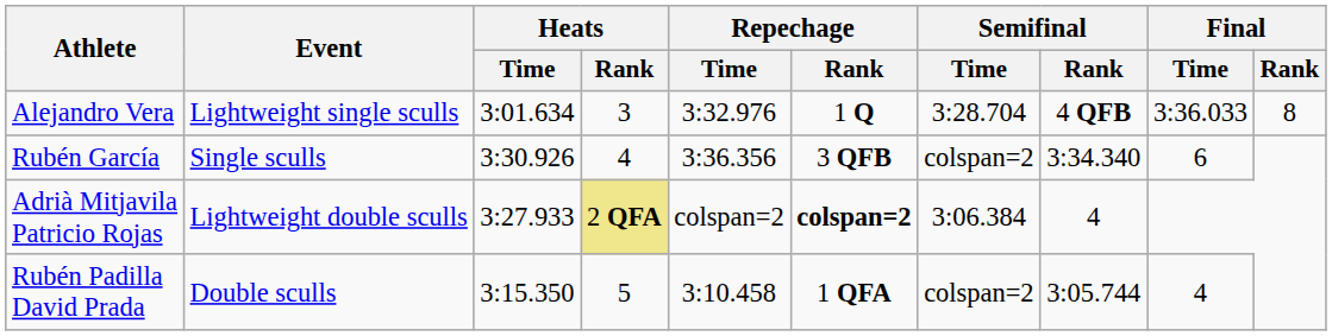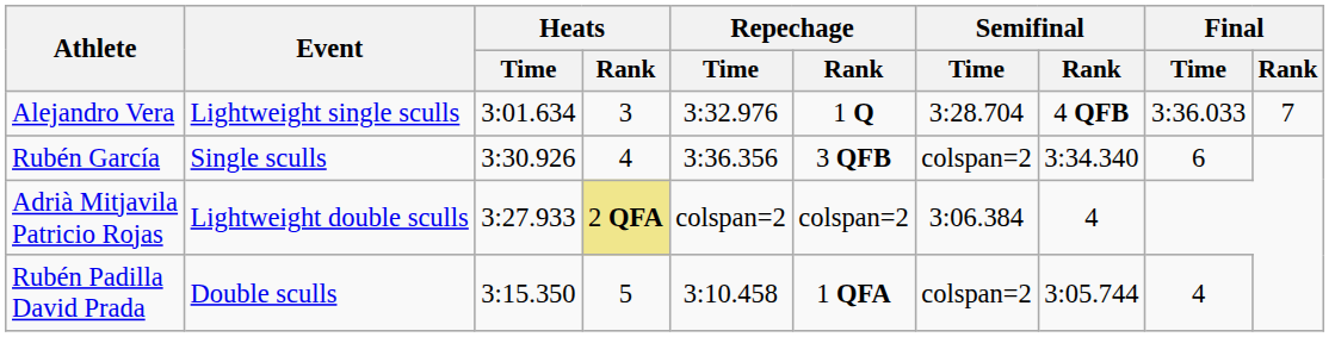Alejandro Vera | Final / Rank: 8 -> 7
Adrià Mitjavila Patricio Rojas | Repechage / Rank: bold -> normal
